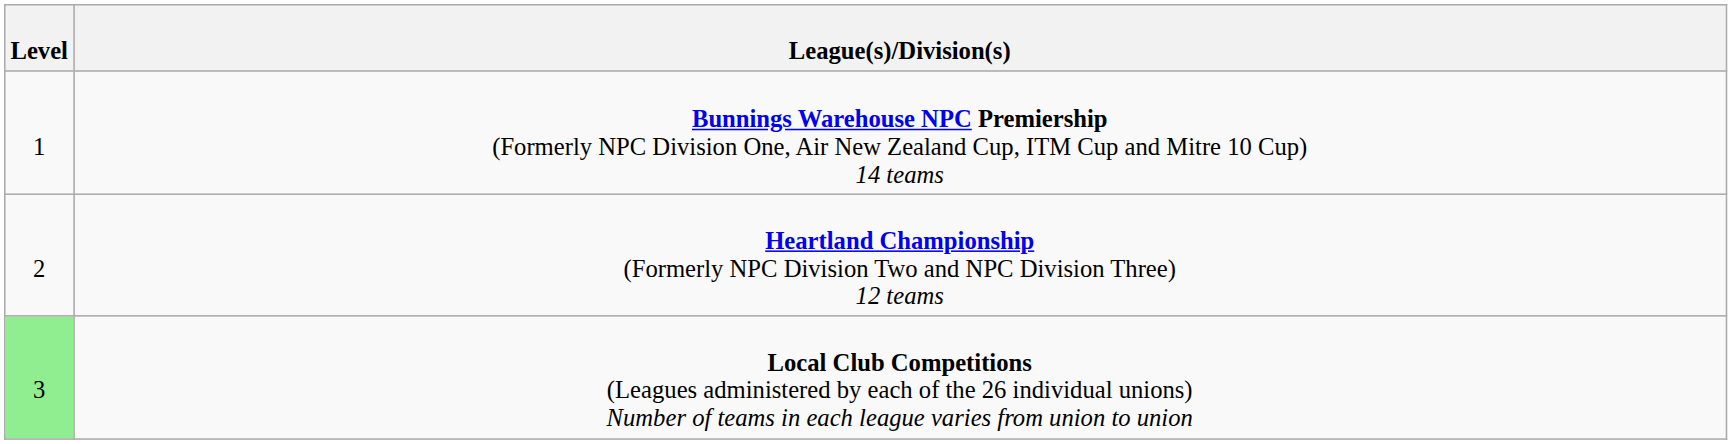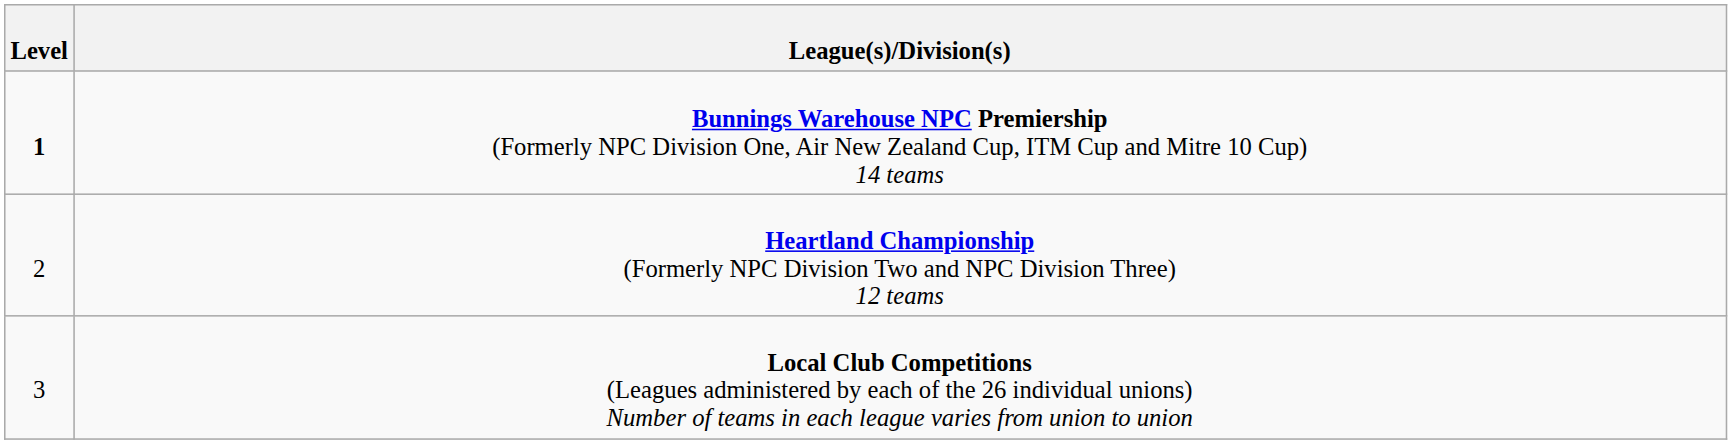row 2 | Level: normal -> bold
row 4 | Level: lightgreen background -> no background
